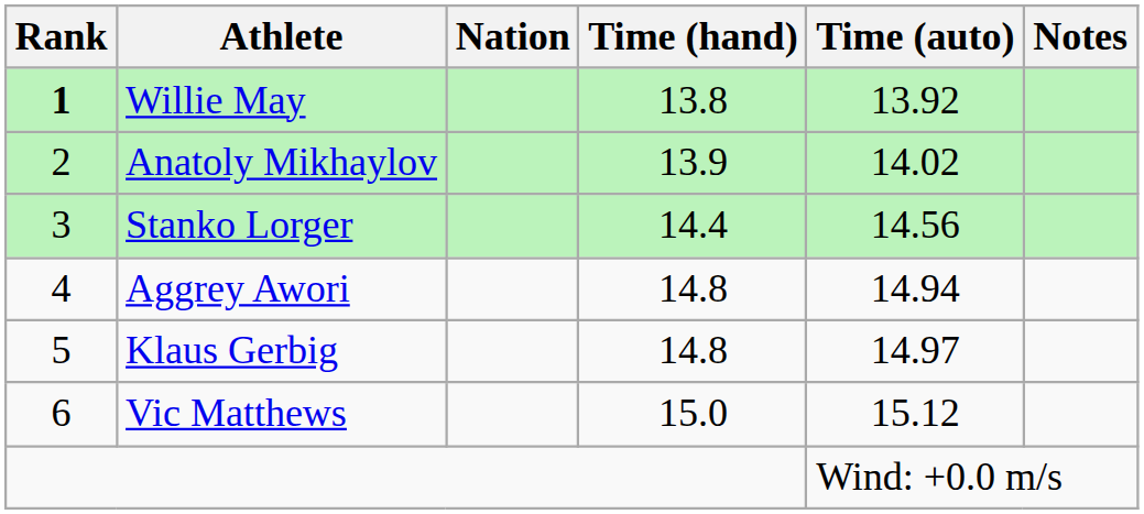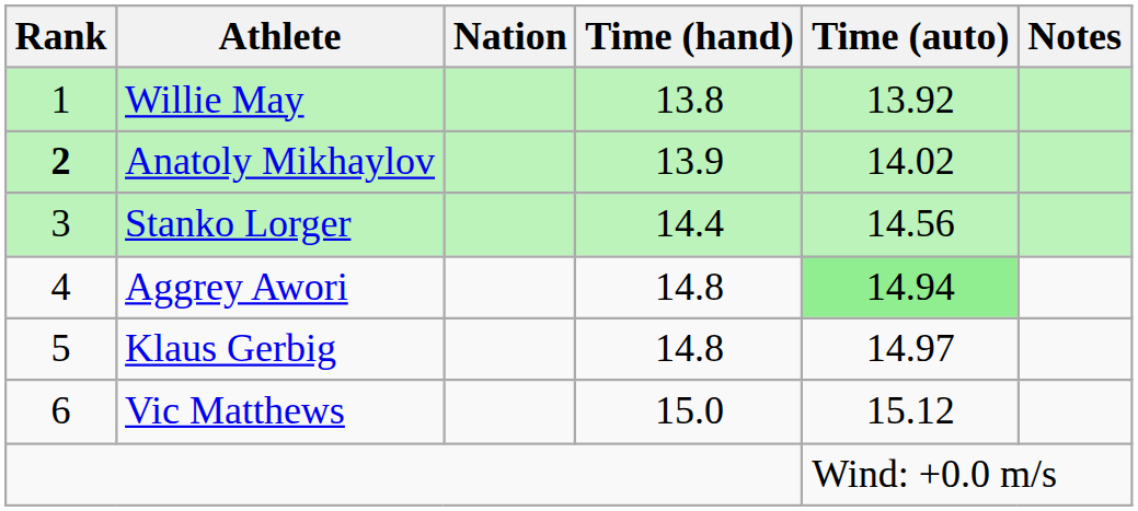Willie May | Rank: bold -> normal
Anatoly Mikhaylov | Rank: normal -> bold
Aggrey Awori | Time (auto): no background -> lightgreen background
